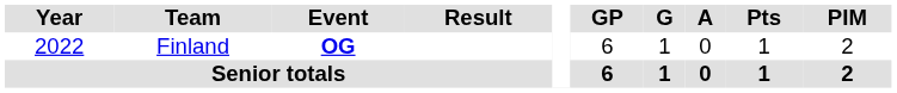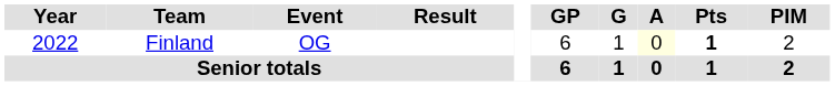Finland | Event: bold -> normal
Finland | A: no background -> lightyellow background
Finland | Pts: normal -> bold
